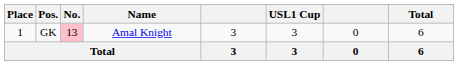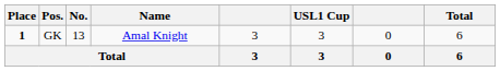GK | Place: normal -> bold
GK | No.: pink background -> no background
